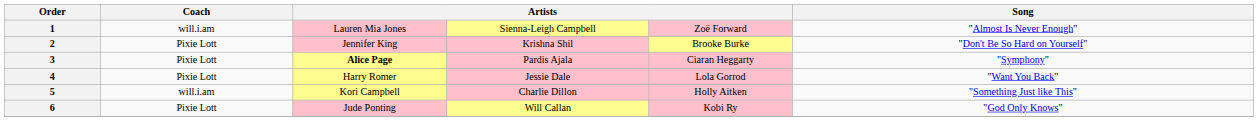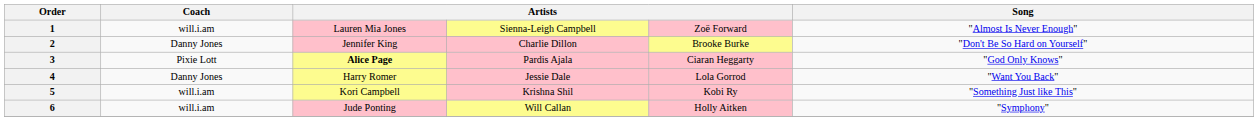2 | Coach: Pixie Lott -> Danny Jones
2 | column 4: Krishna Shil -> Charlie Dillon
3 | Song: "Symphony" -> "God Only Knows"
4 | Coach: Pixie Lott -> Danny Jones
5 | column 4: Charlie Dillon -> Krishna Shil
5 | column 5: Holly Aitken -> Kobi Ry
6 | Coach: Pixie Lott -> will.i.am
6 | column 5: Kobi Ry -> Holly Aitken
6 | Song: "God Only Knows" -> "Symphony"
